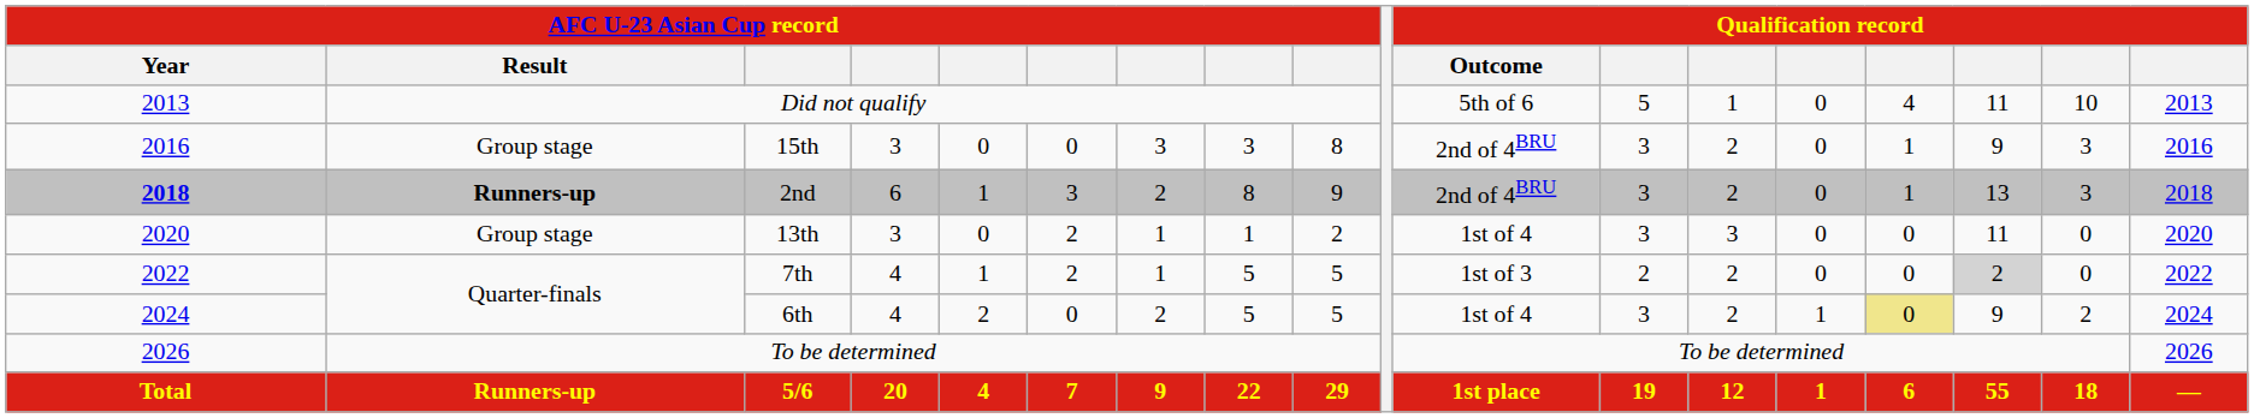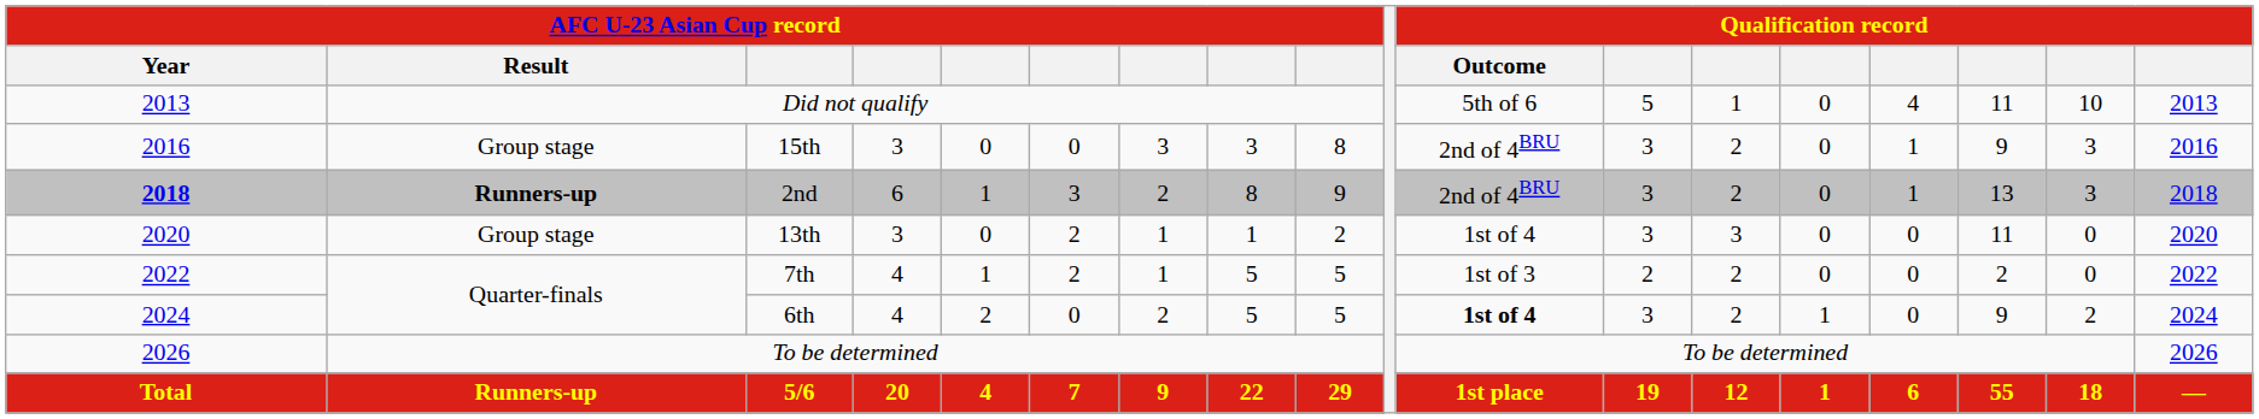7th | column 16: lightgrey background -> no background
6th | Qualification record / Outcome: normal -> bold
6th | column 15: khaki background -> no background
